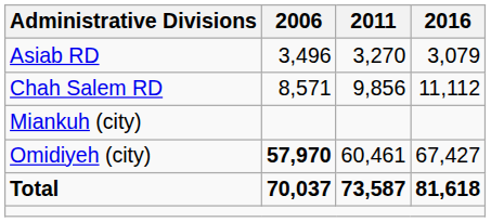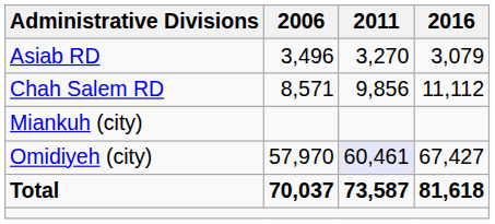Omidiyeh (city) | 2006: bold -> normal
Omidiyeh (city) | 2011: no background -> lavender background
